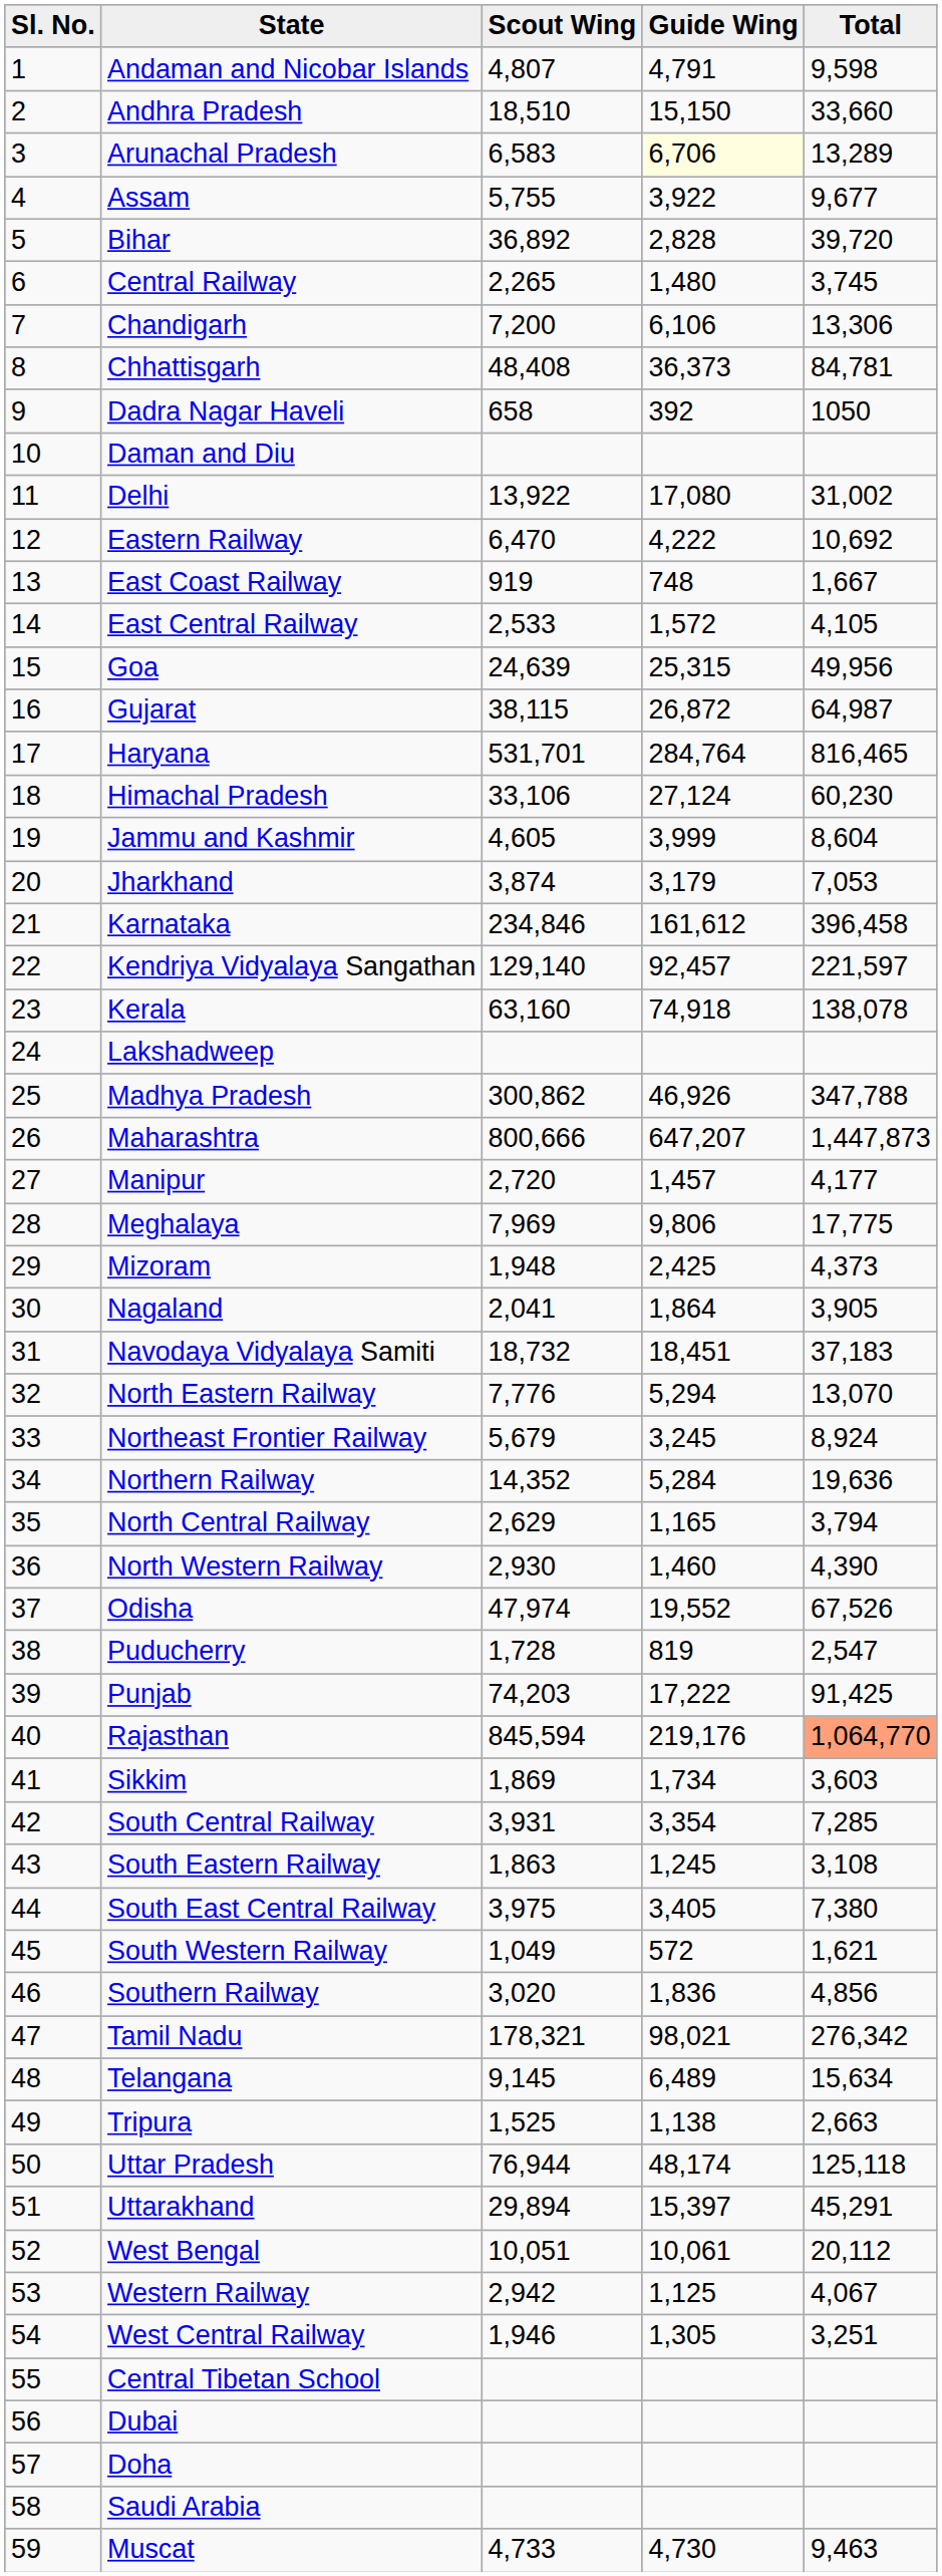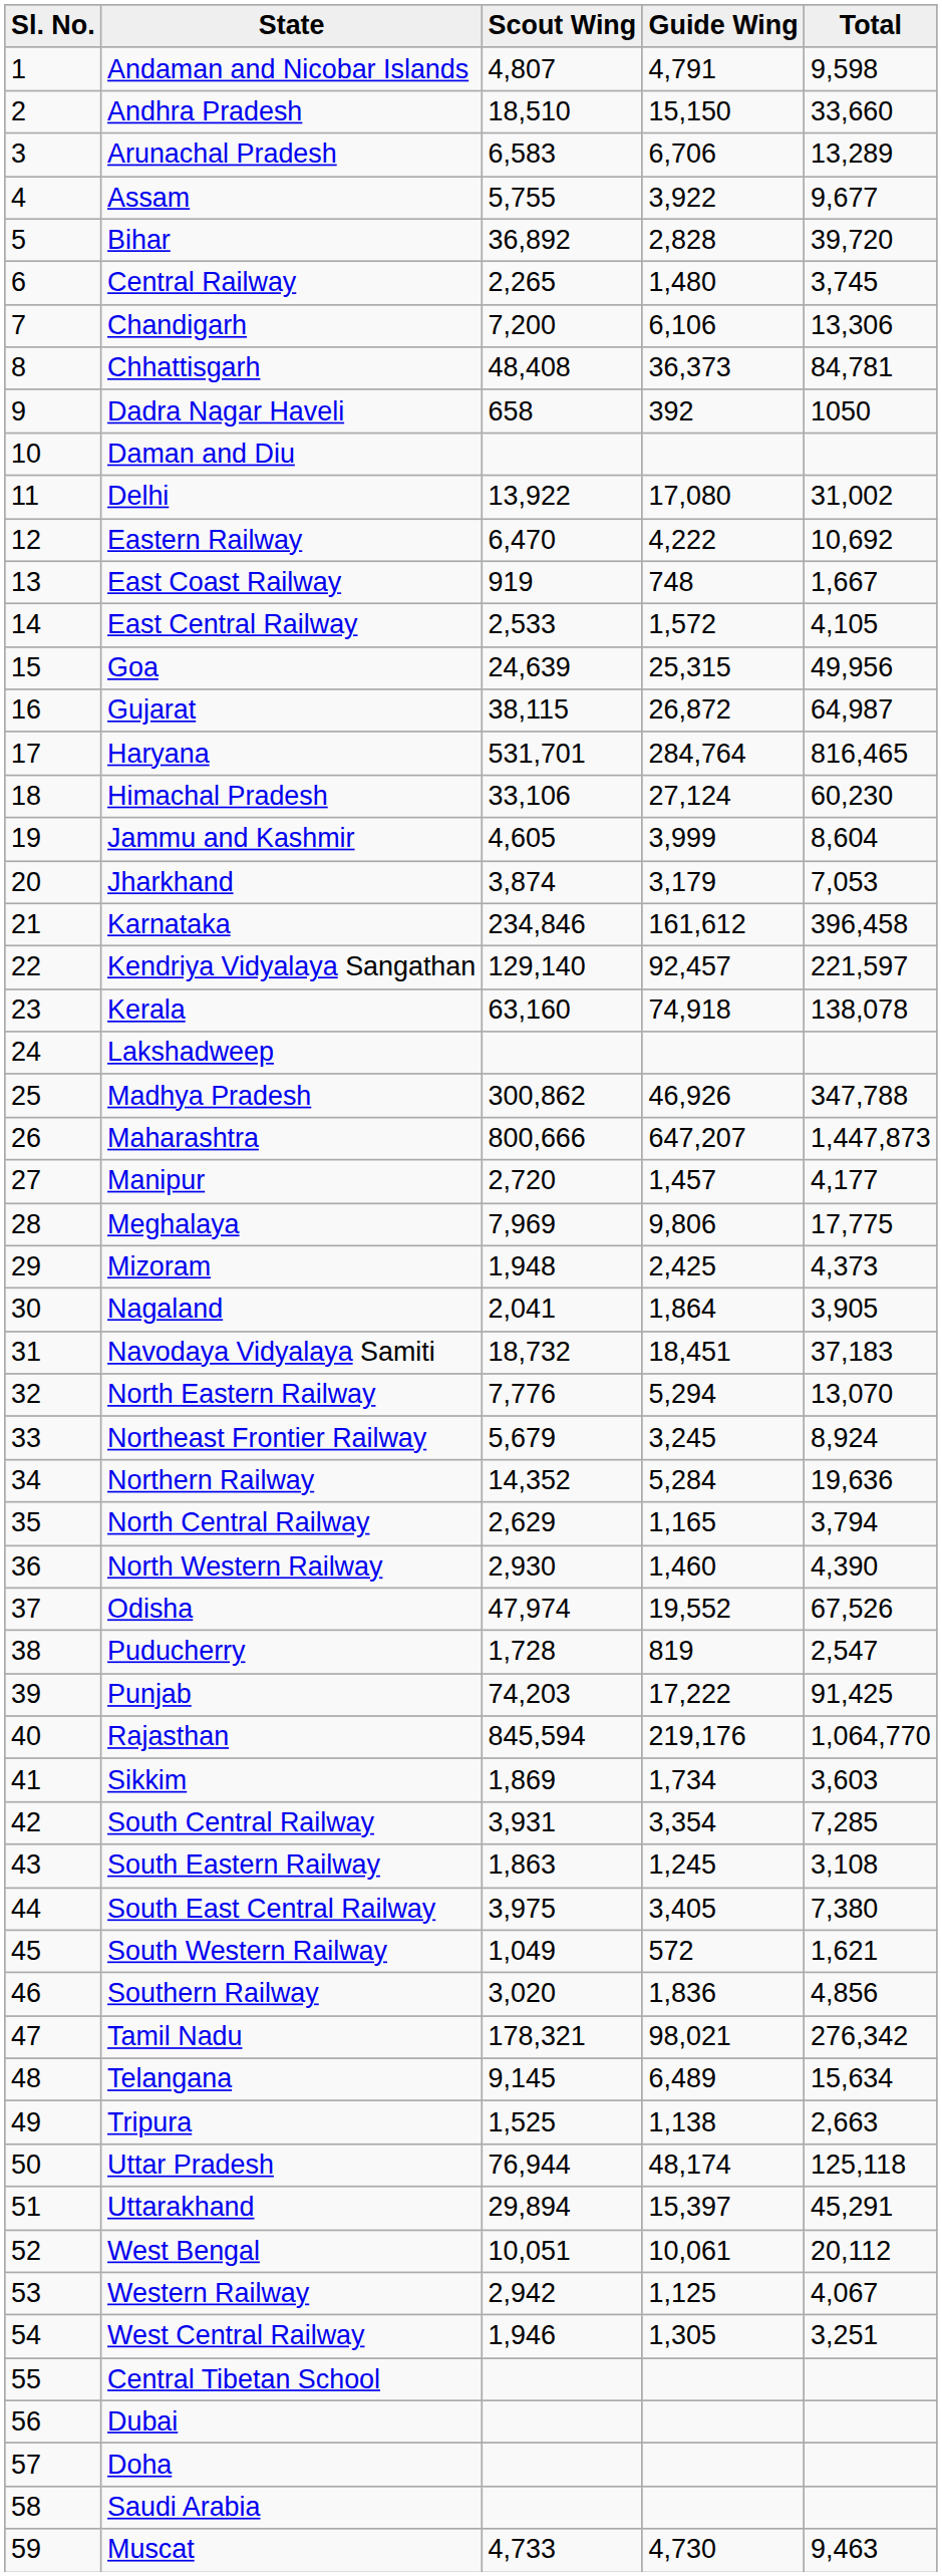Arunachal Pradesh | Guide Wing: lightyellow background -> no background
Rajasthan | Total: lightsalmon background -> no background
